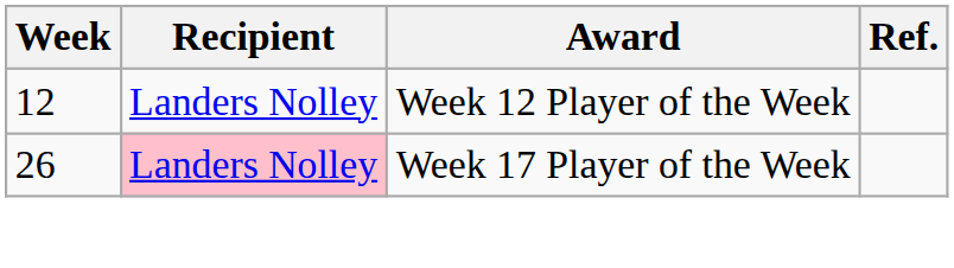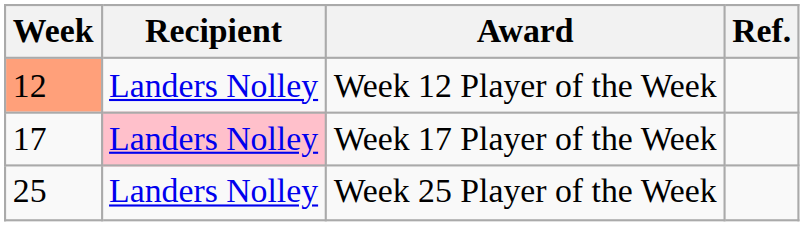Week 12 Player of the Week | Week: no background -> lightsalmon background
Week 17 Player of the Week | Week: 26 -> 17
+ row: 25 | Landers Nolley | Week 25 Player of the Week
